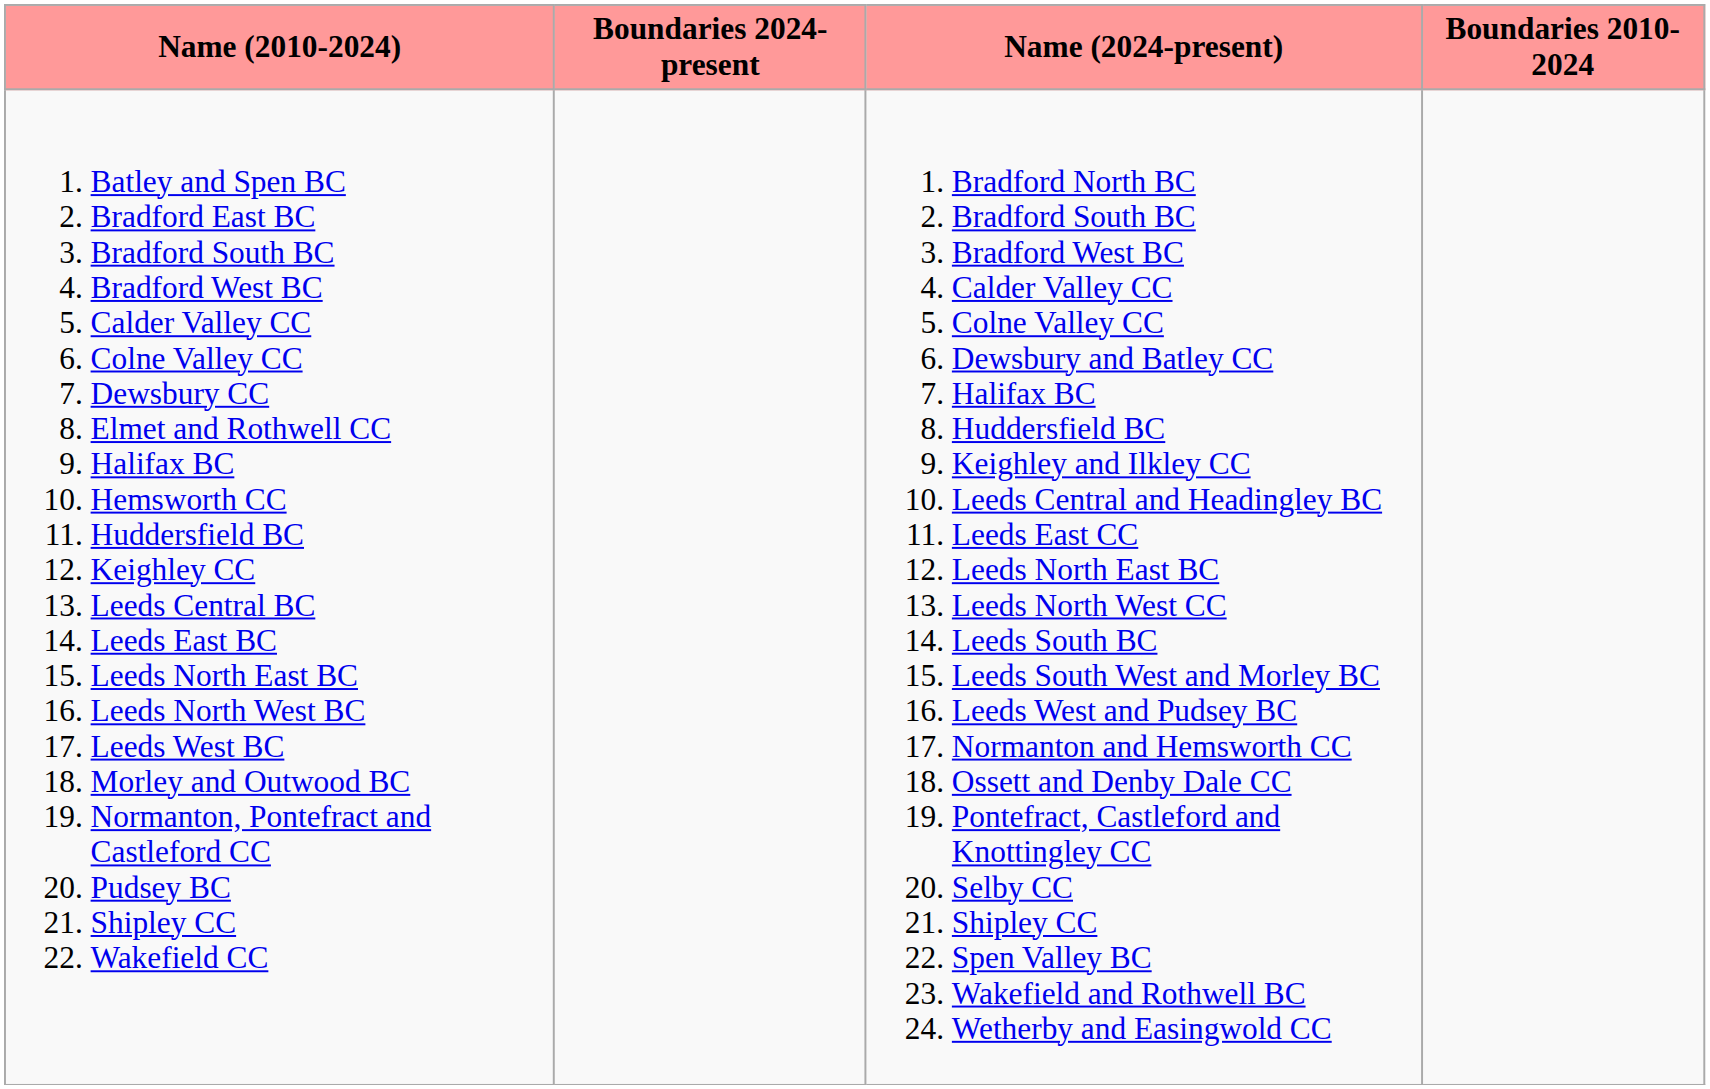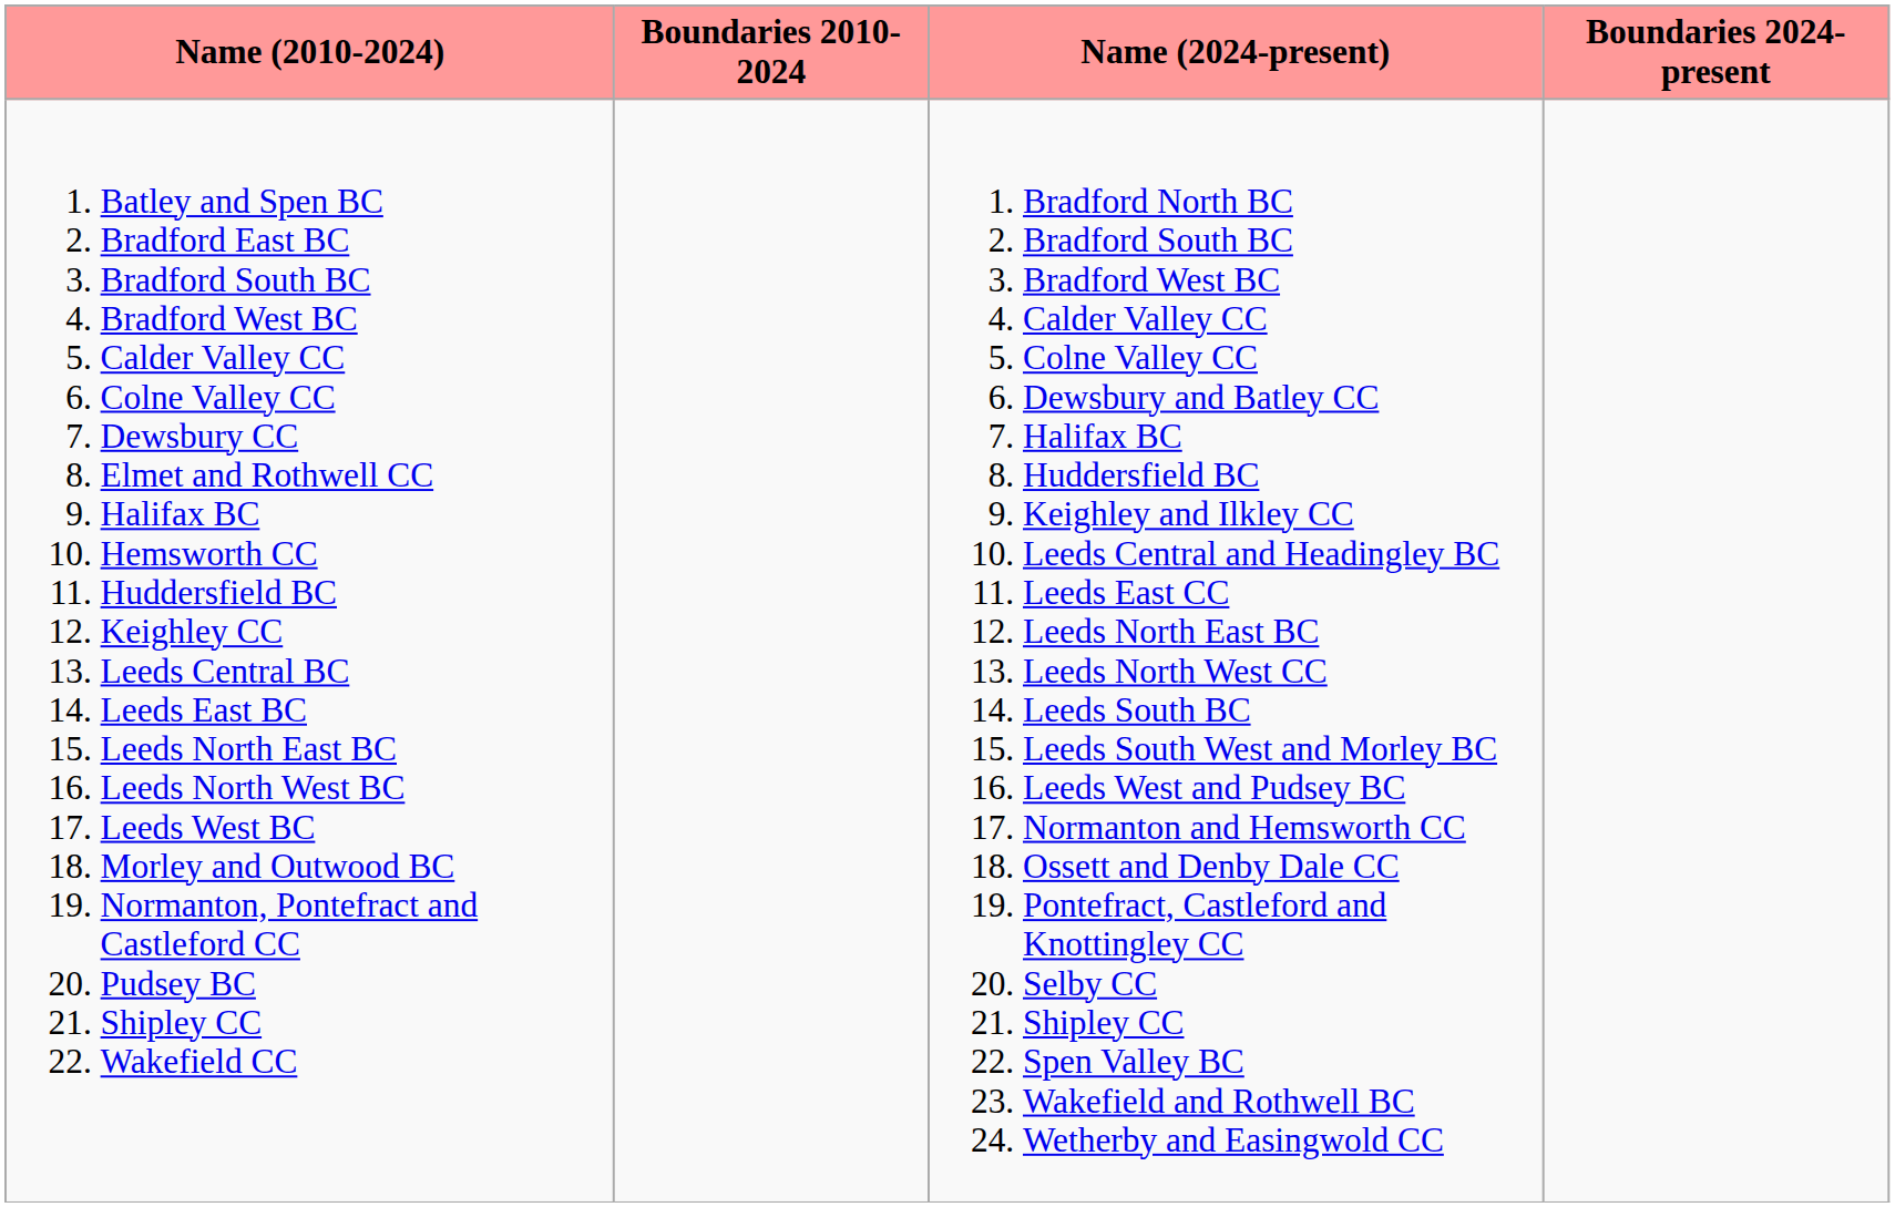columns swapped: Boundaries 2010-2024 <-> Boundaries 2024-present
